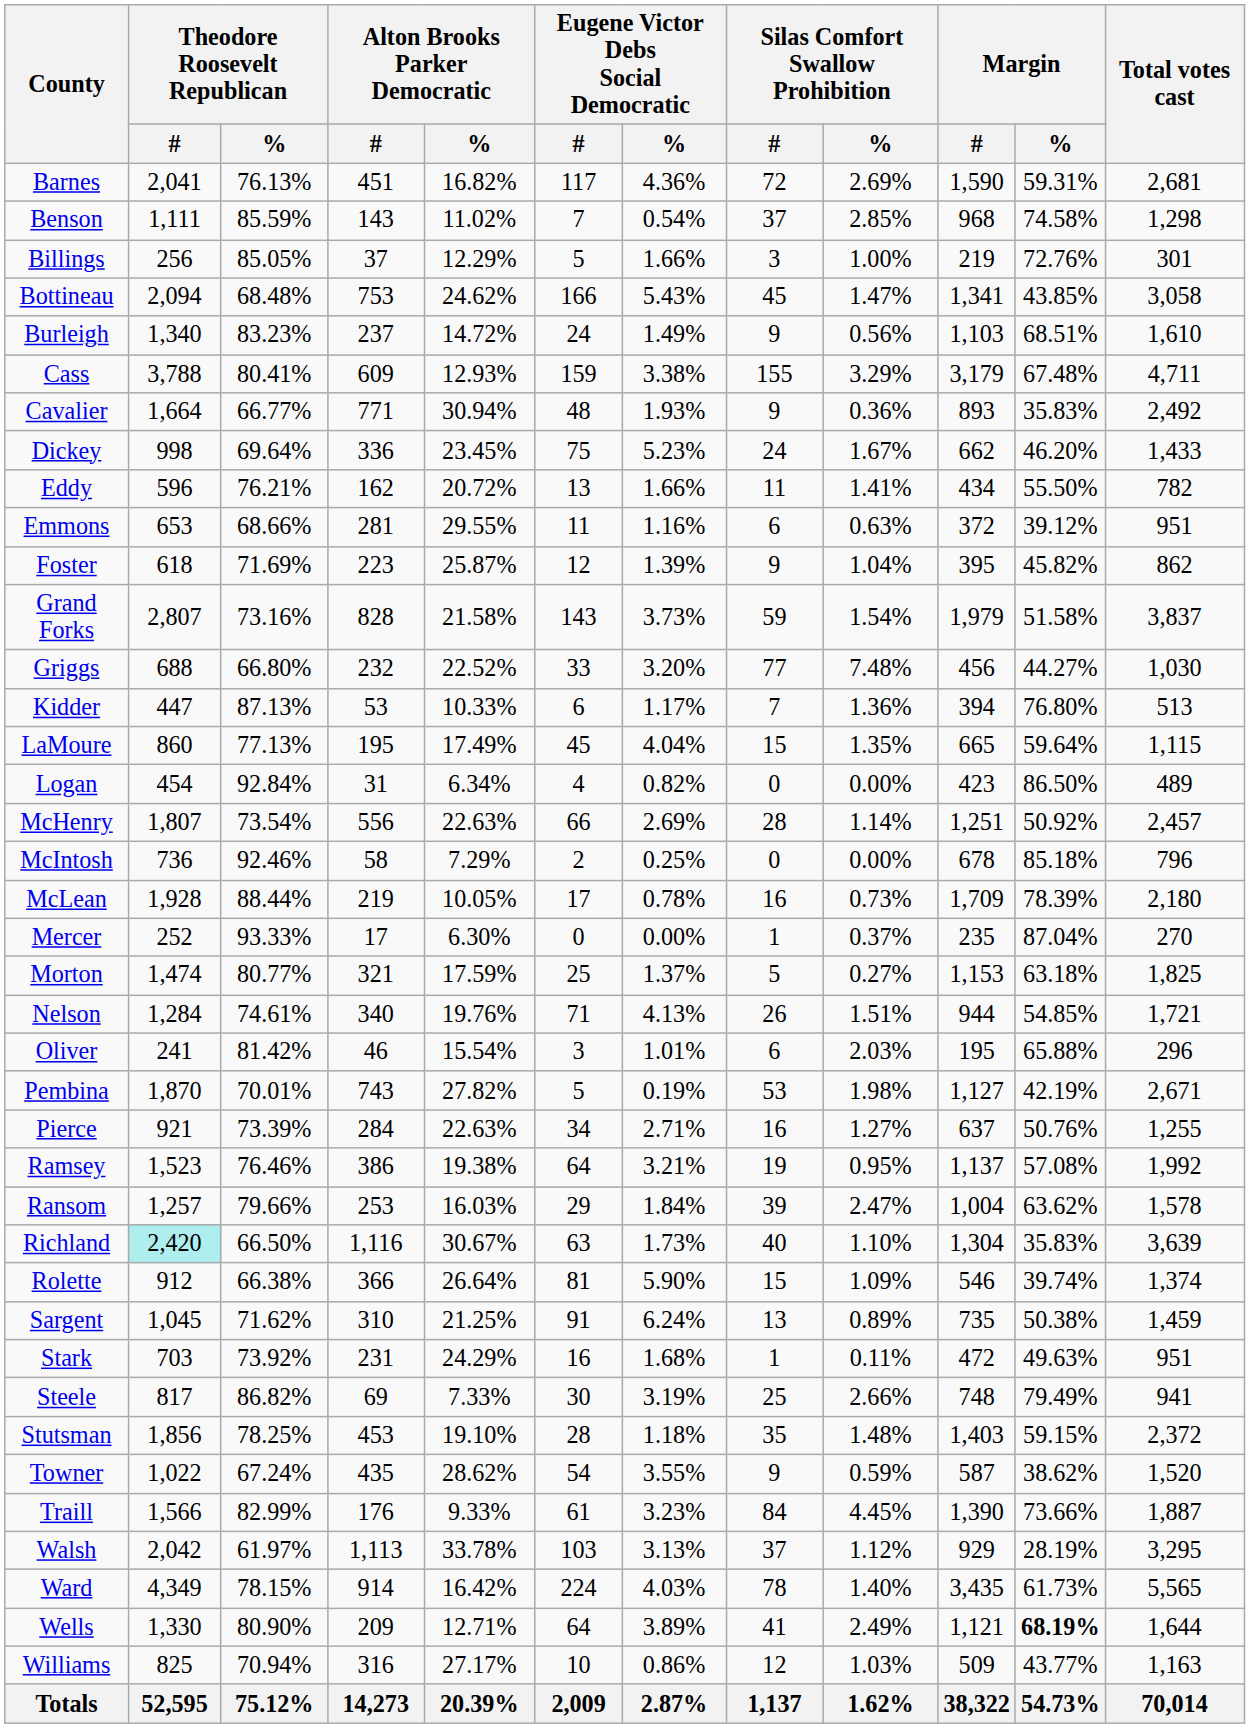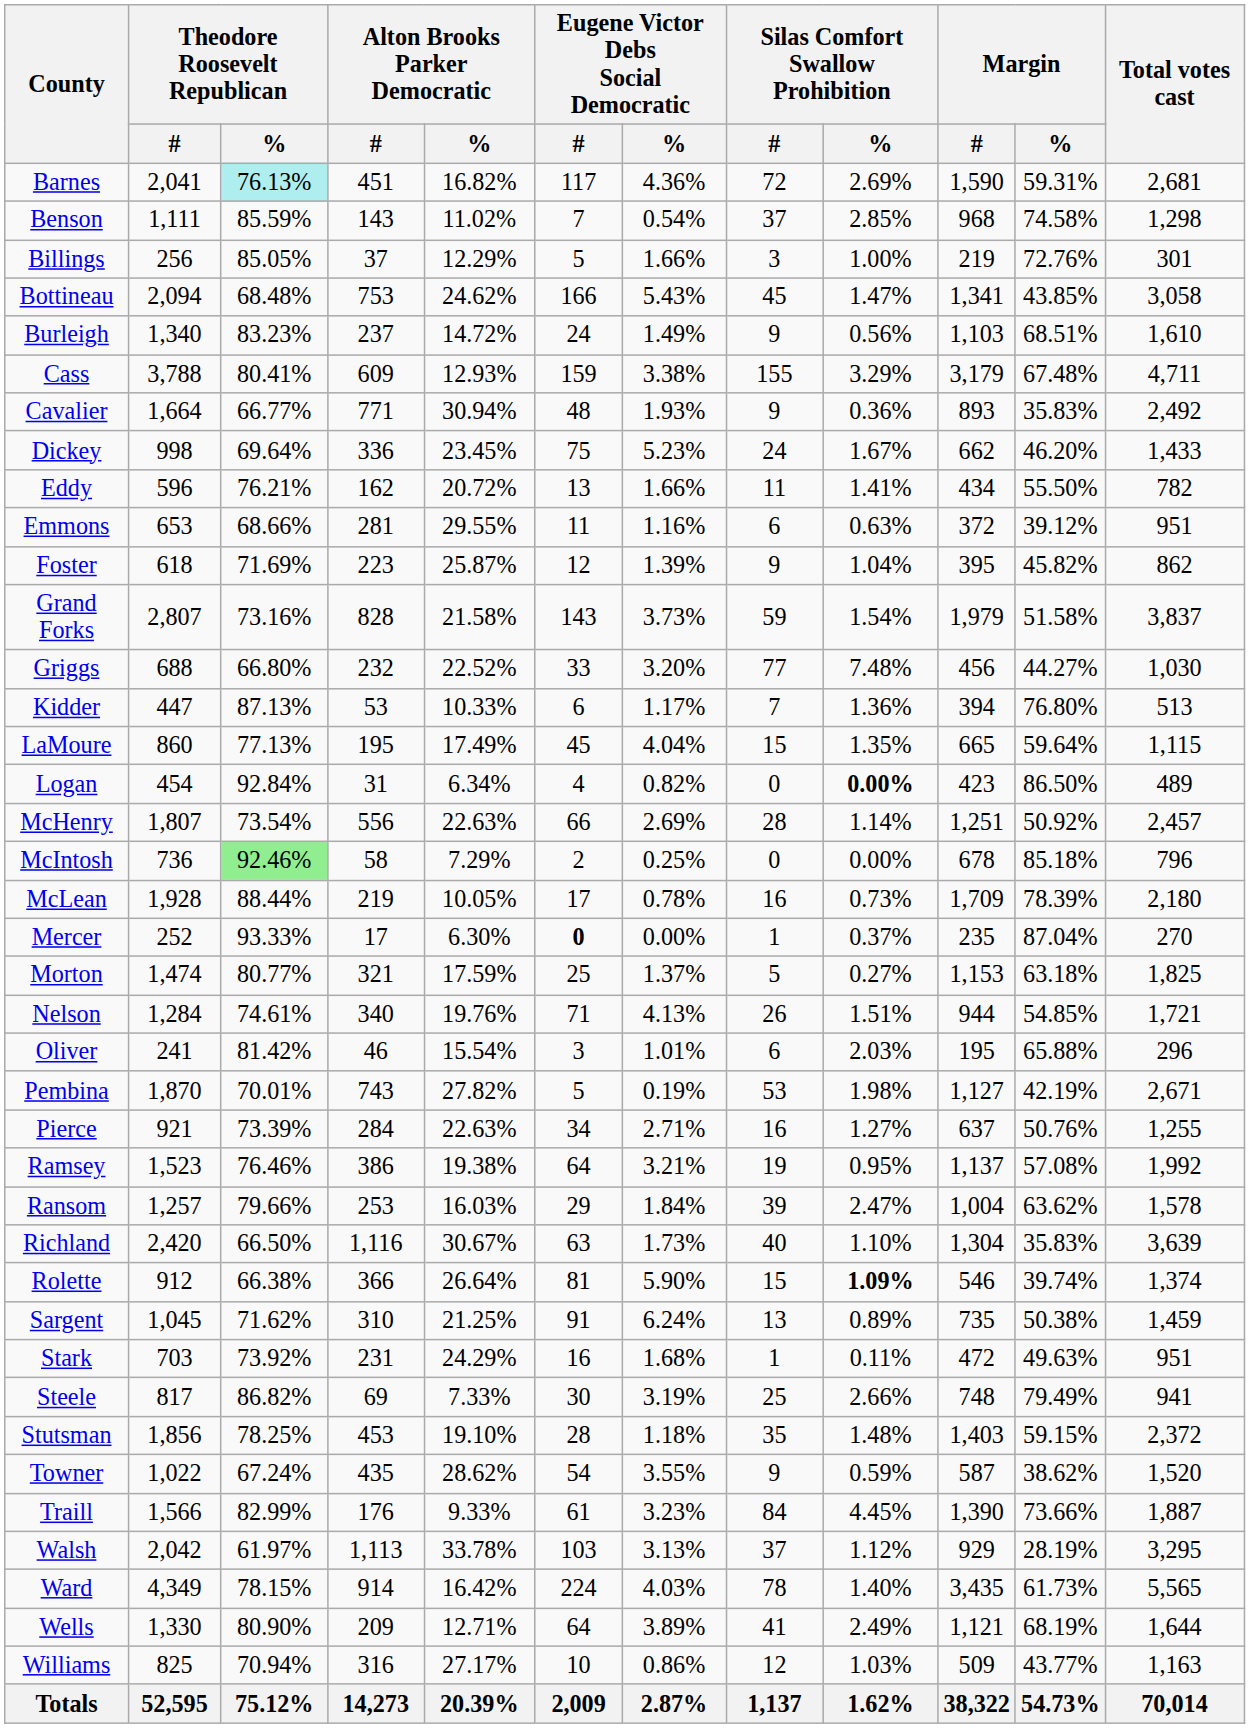Barnes | Theodore Roosevelt Republican / %: no background -> paleturquoise background
Logan | Silas Comfort Swallow Prohibition / %: normal -> bold
McIntosh | Theodore Roosevelt Republican / %: no background -> lightgreen background
Mercer | Eugene Victor Debs Social Democratic / #: normal -> bold
Richland | Theodore Roosevelt Republican / #: paleturquoise background -> no background
Rolette | Silas Comfort Swallow Prohibition / %: normal -> bold
Wells | Margin / %: bold -> normal
